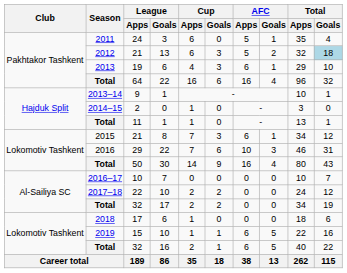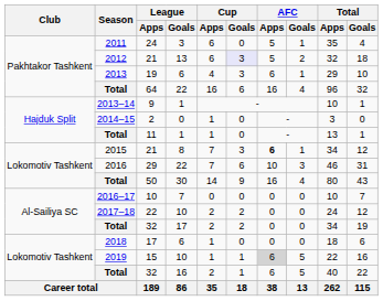21 / 13 | Cup / Goals: no background -> lavender background
21 / 13 | Total / Goals: lightblue background -> no background
21 / 8 | AFC / Apps: normal -> bold
15 | AFC / Apps: no background -> lightgrey background
